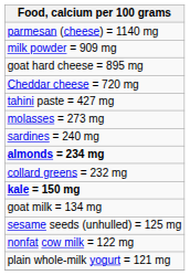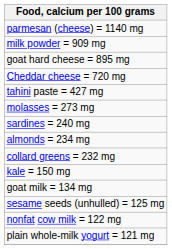row 9 | column 1: bold -> normal
row 11 | column 1: bold -> normal
